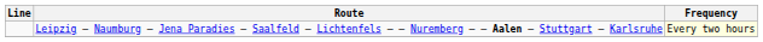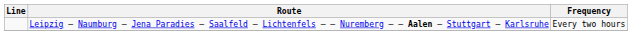row 2 | Frequency: lightyellow background -> no background
